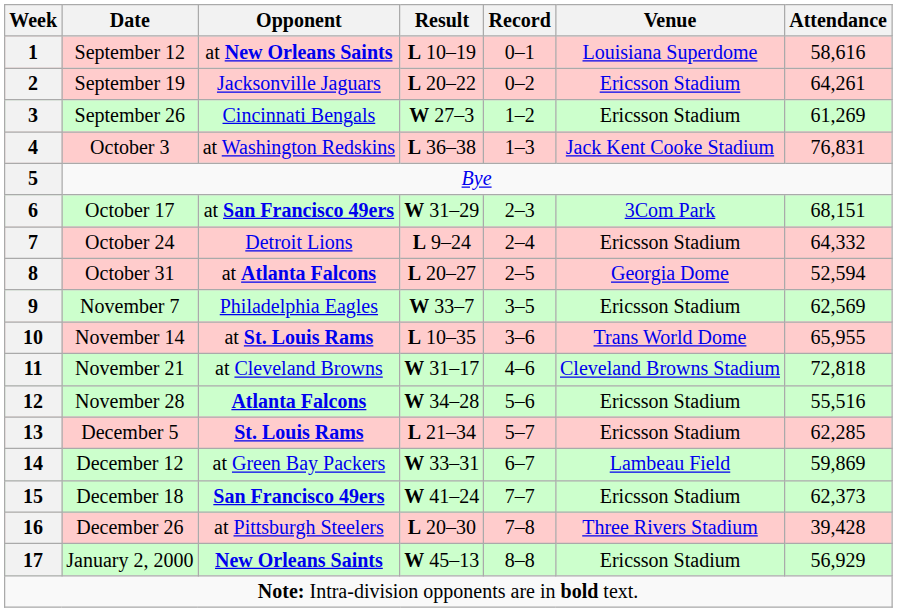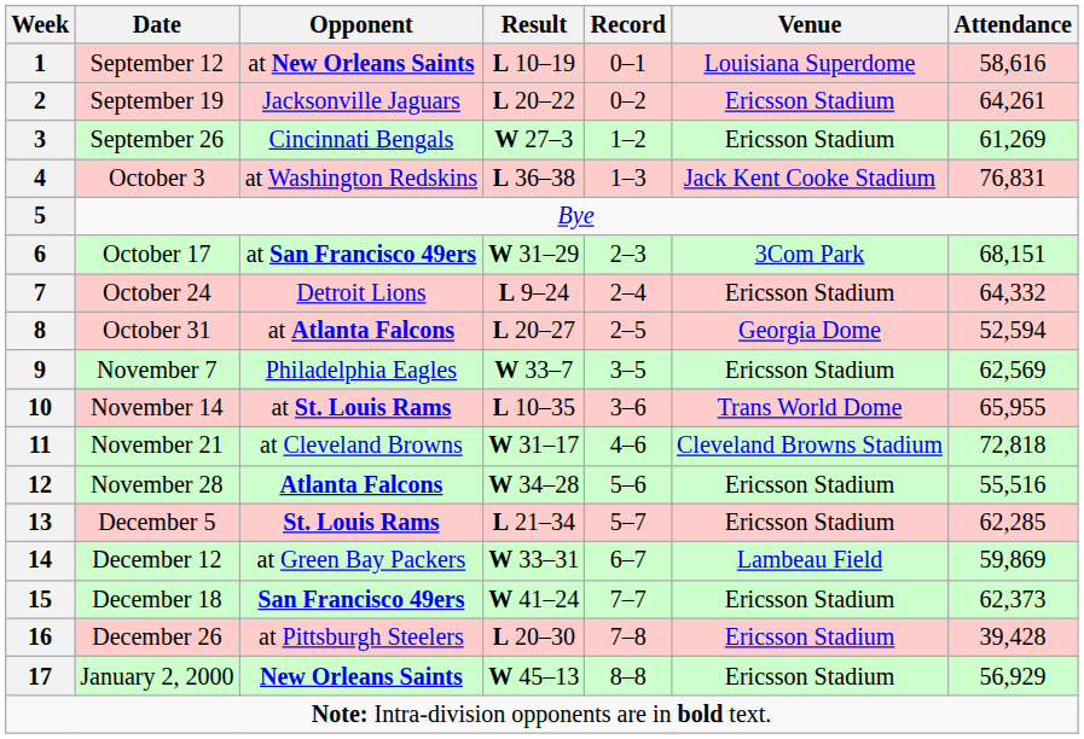16 | Venue: Three Rivers Stadium -> Ericsson Stadium
